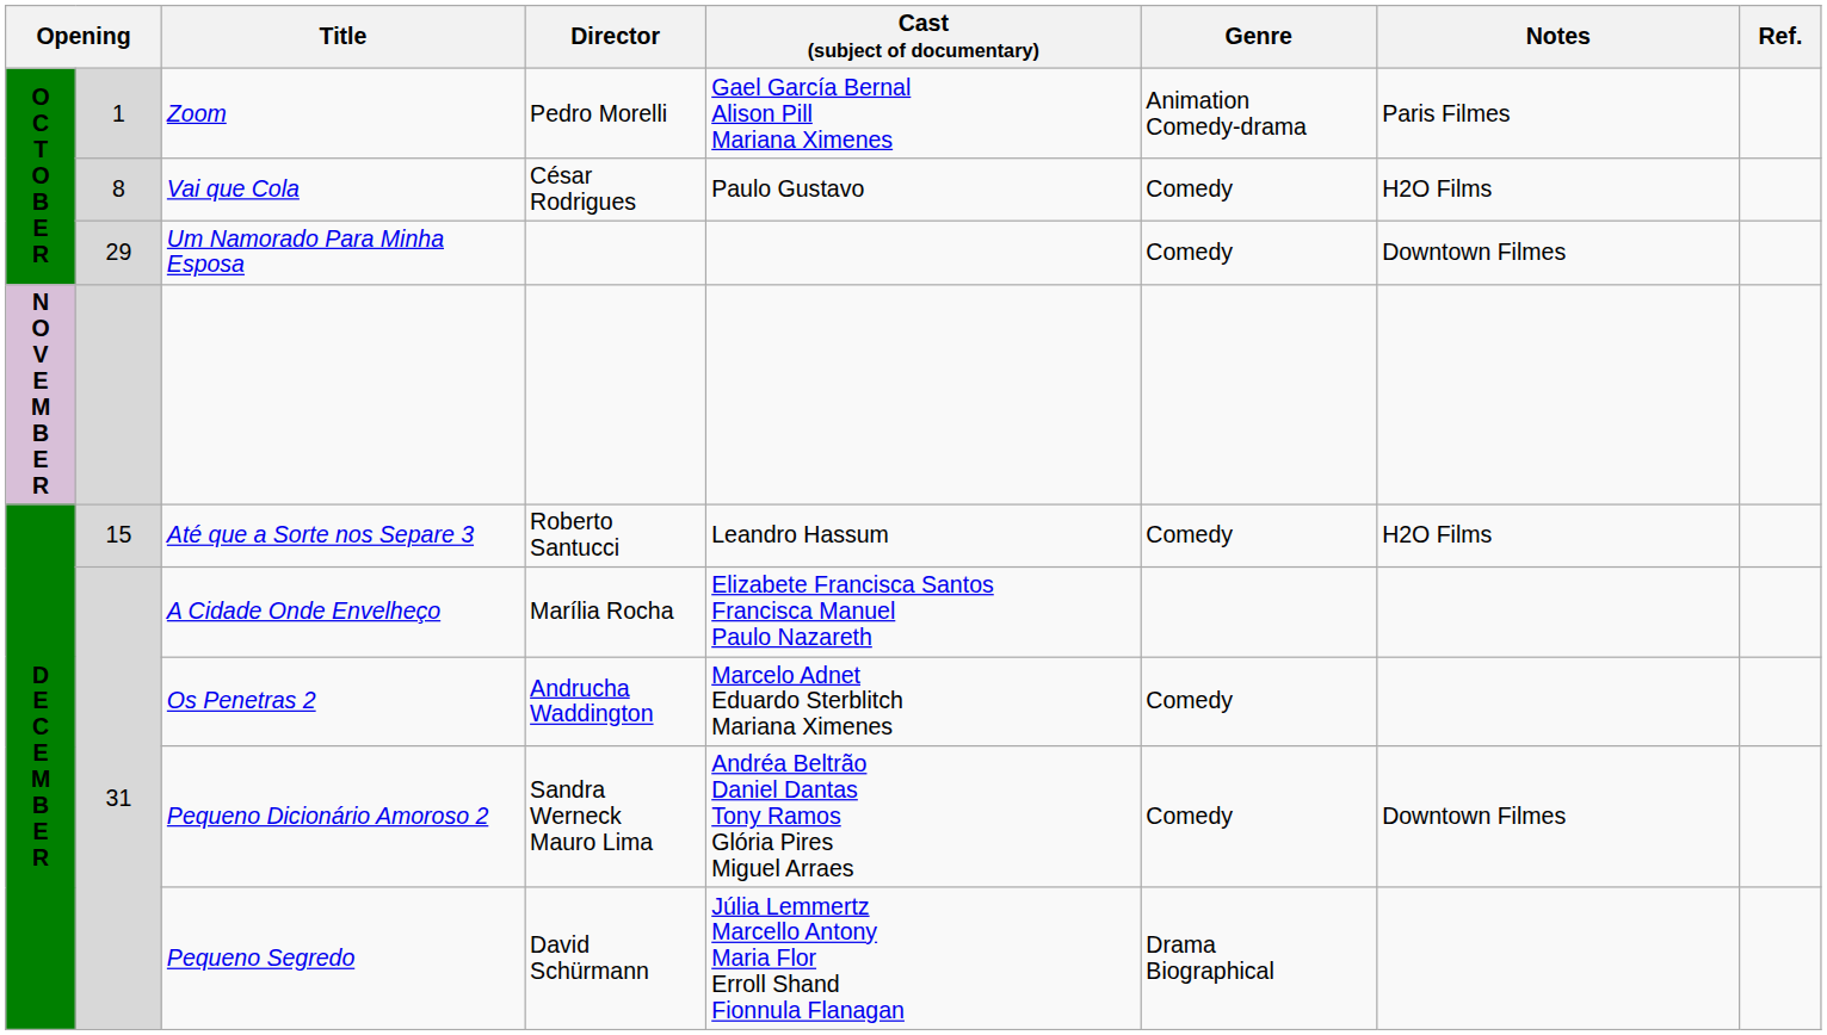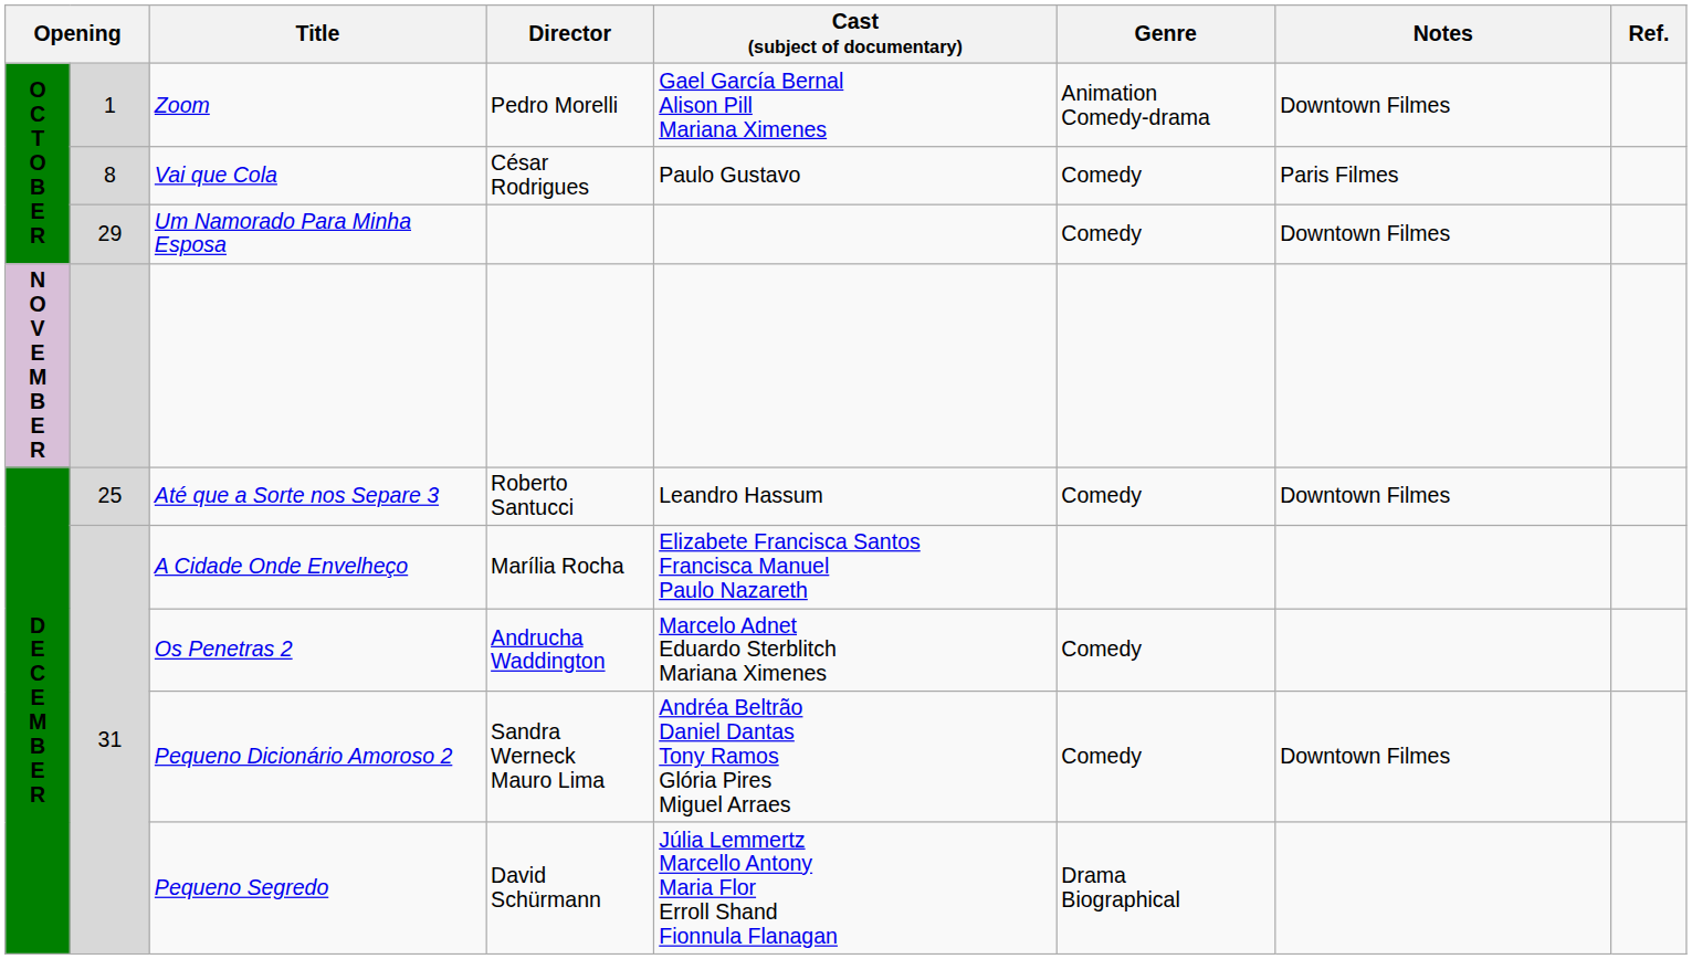Zoom | Notes: Paris Filmes -> Downtown Filmes
Vai que Cola | Notes: H2O Films -> Paris Filmes
Até que a Sorte nos Separe 3 | column 2: 15 -> 25
Até que a Sorte nos Separe 3 | Notes: H2O Films -> Downtown Filmes
